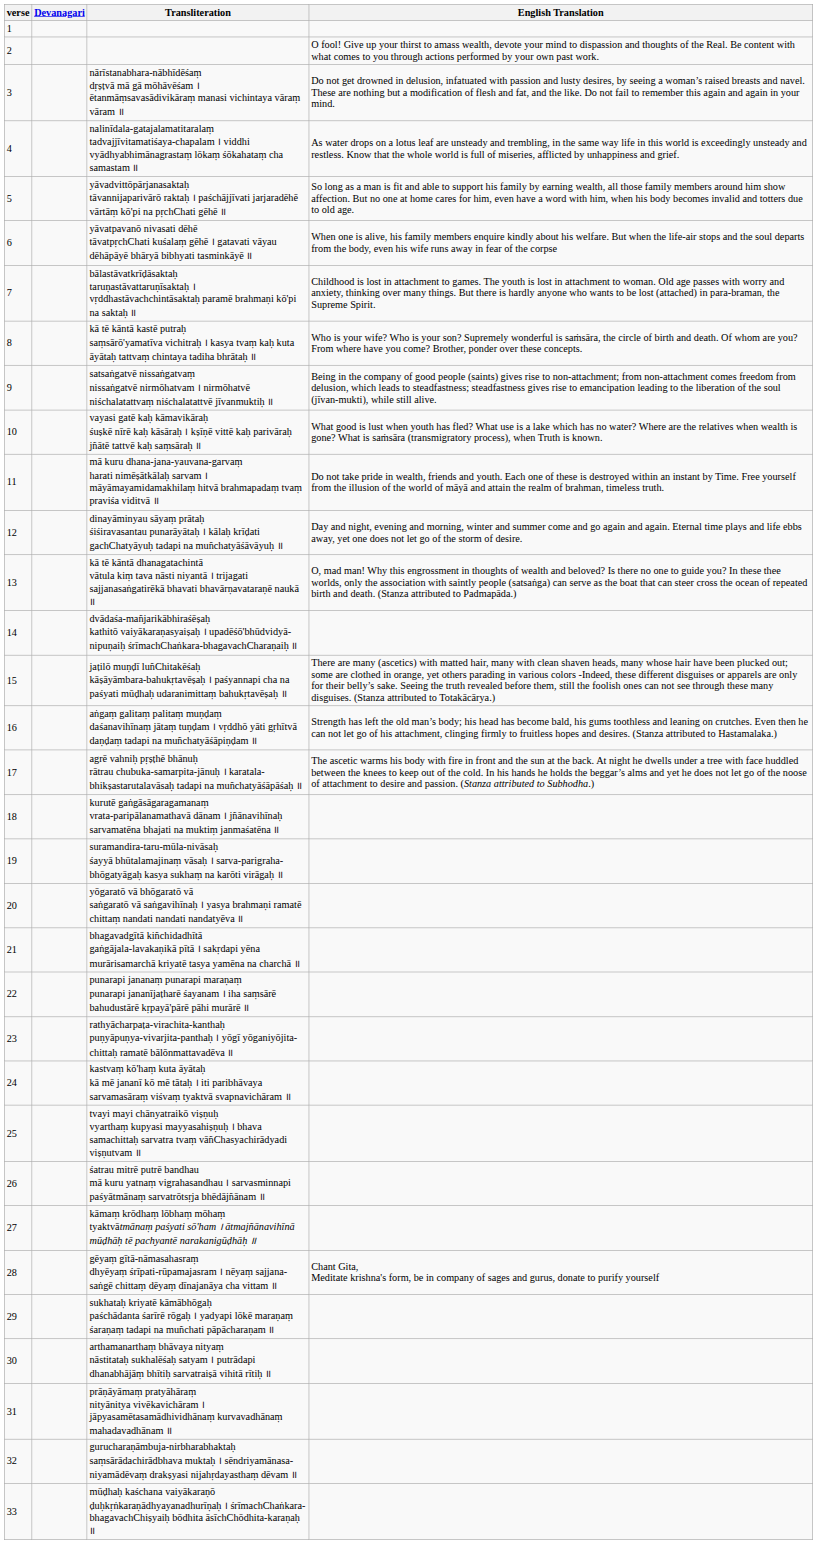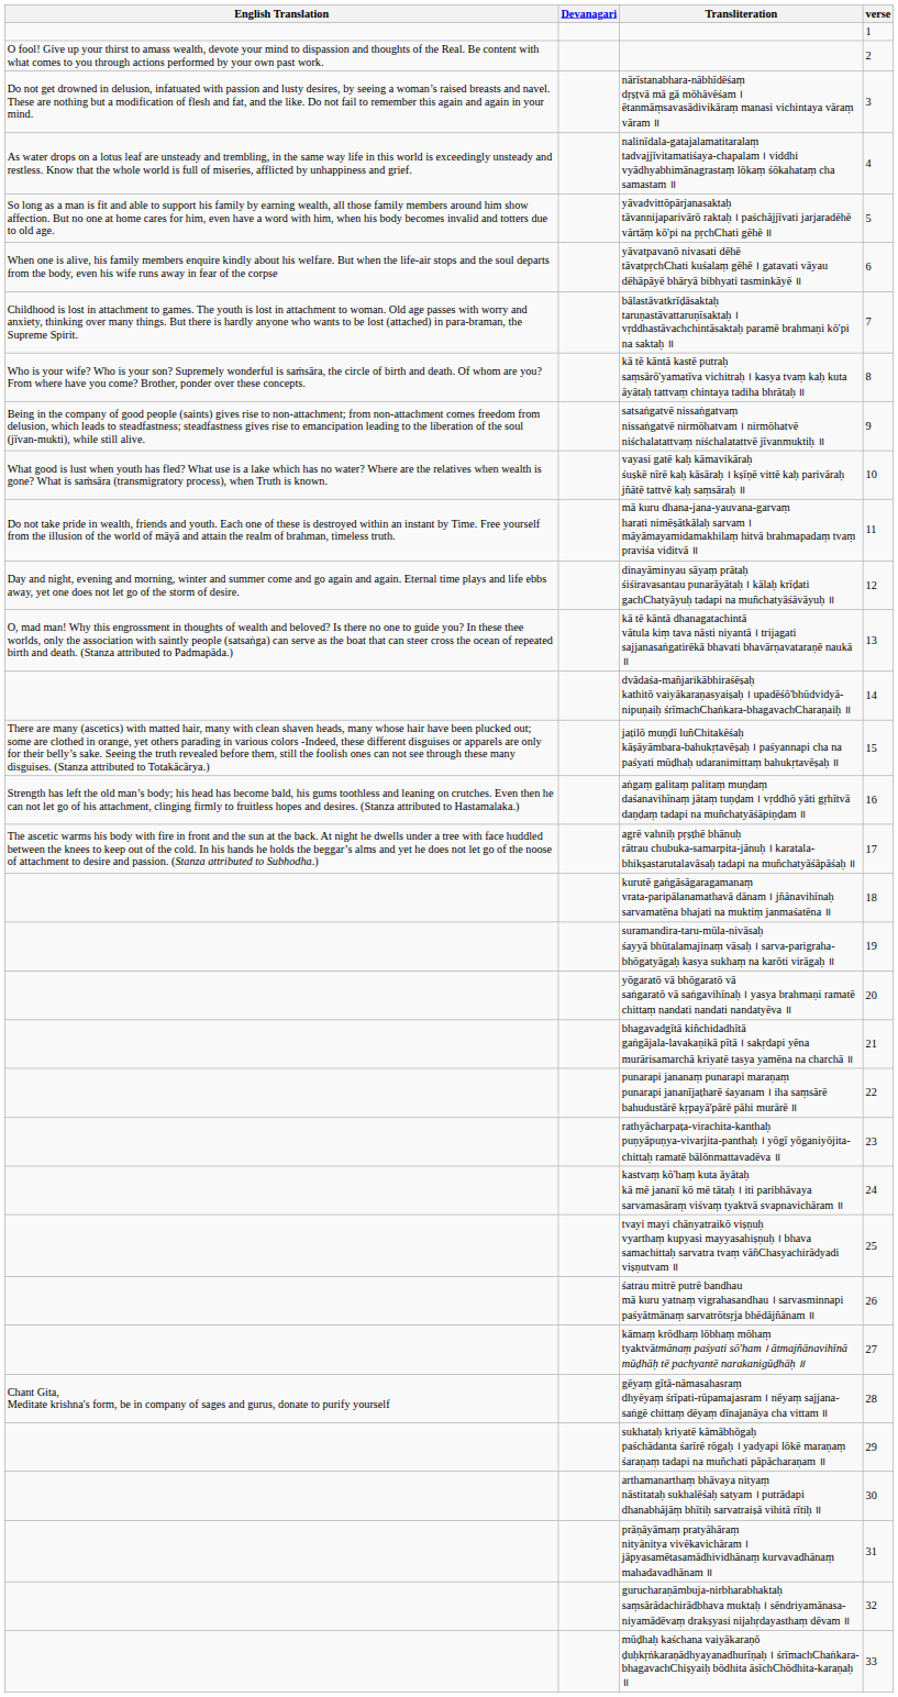columns swapped: verse <-> English Translation
